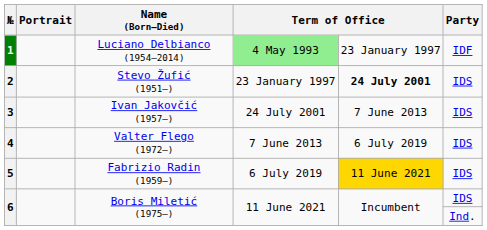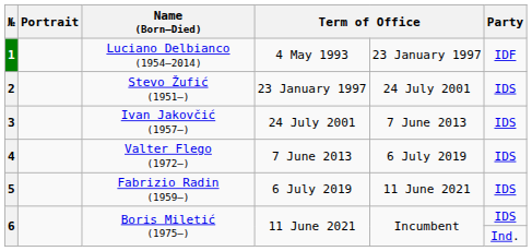1 | column 4: lightgreen background -> no background
2 | column 5: bold -> normal
5 | column 5: gold background -> no background
